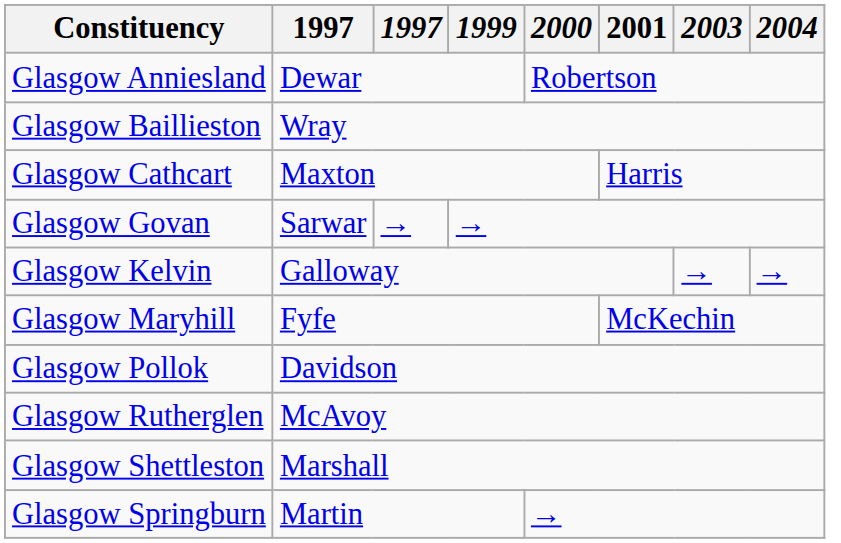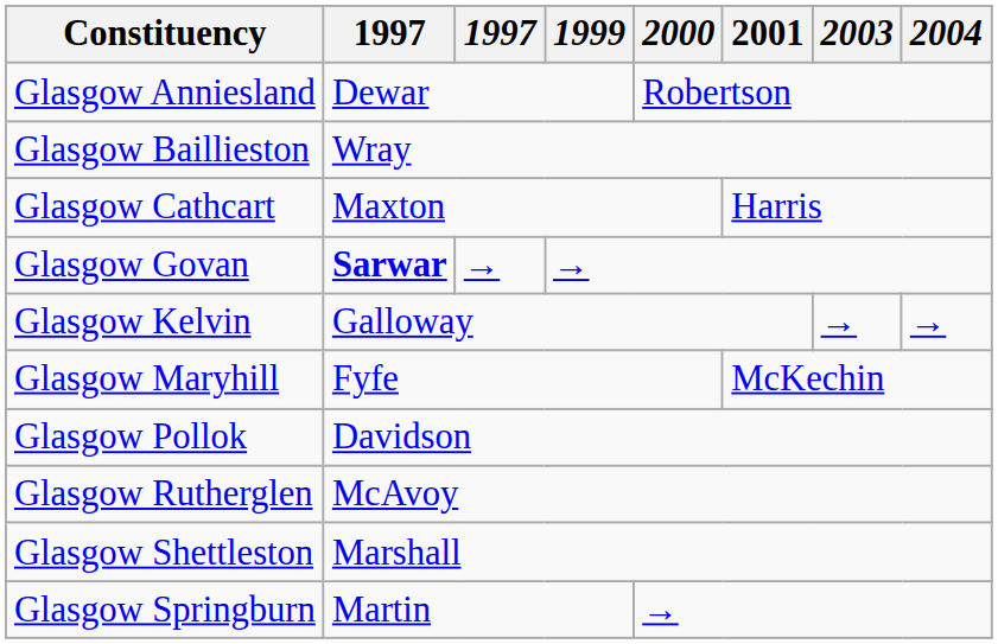Glasgow Govan | column 2: normal -> bold
